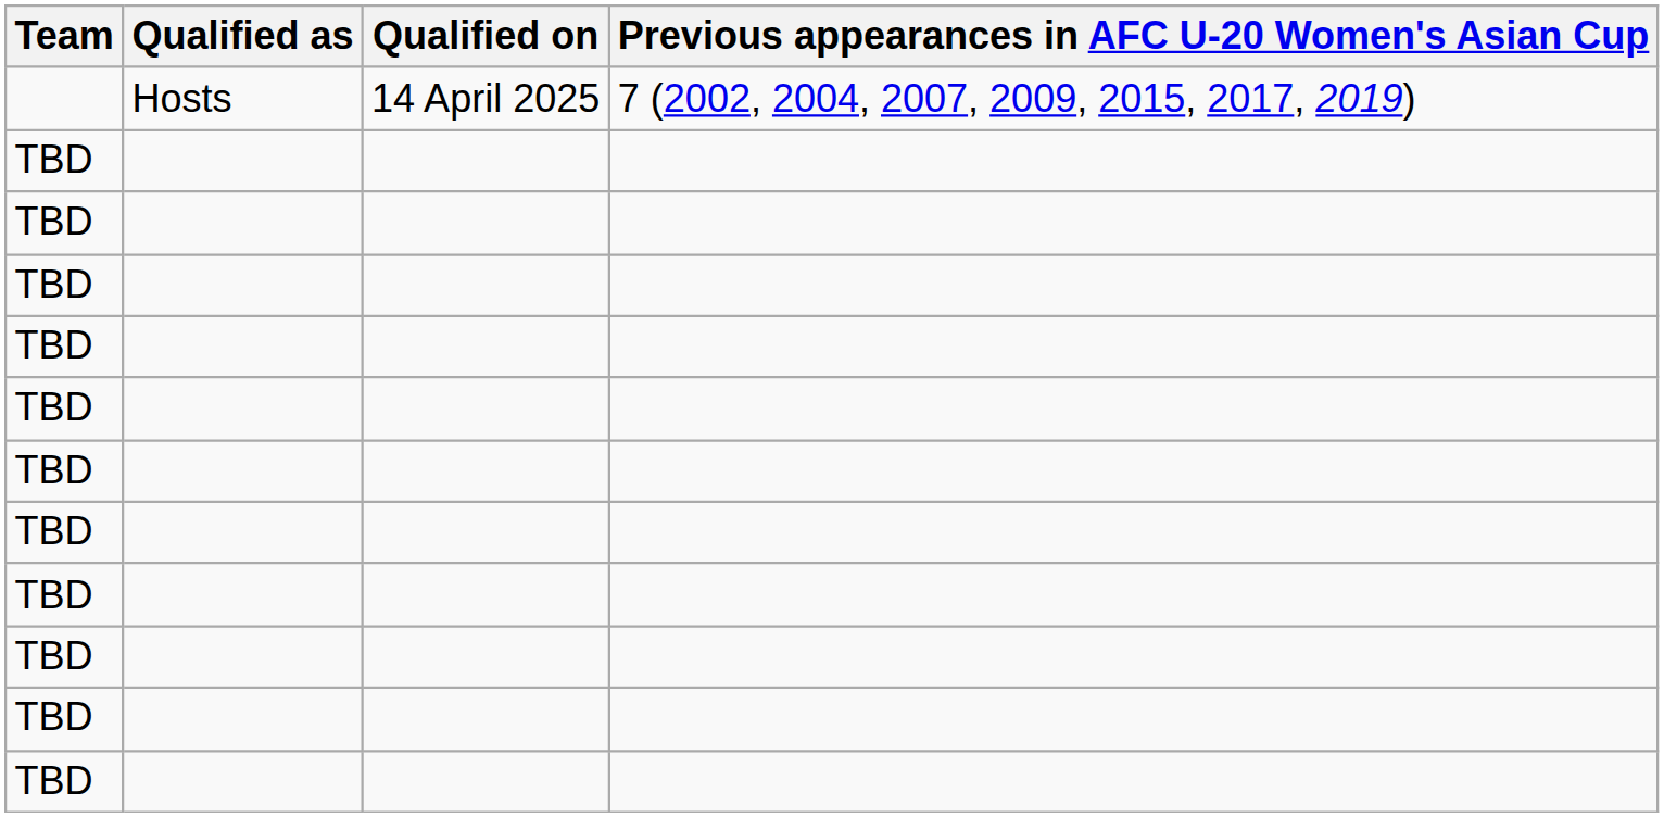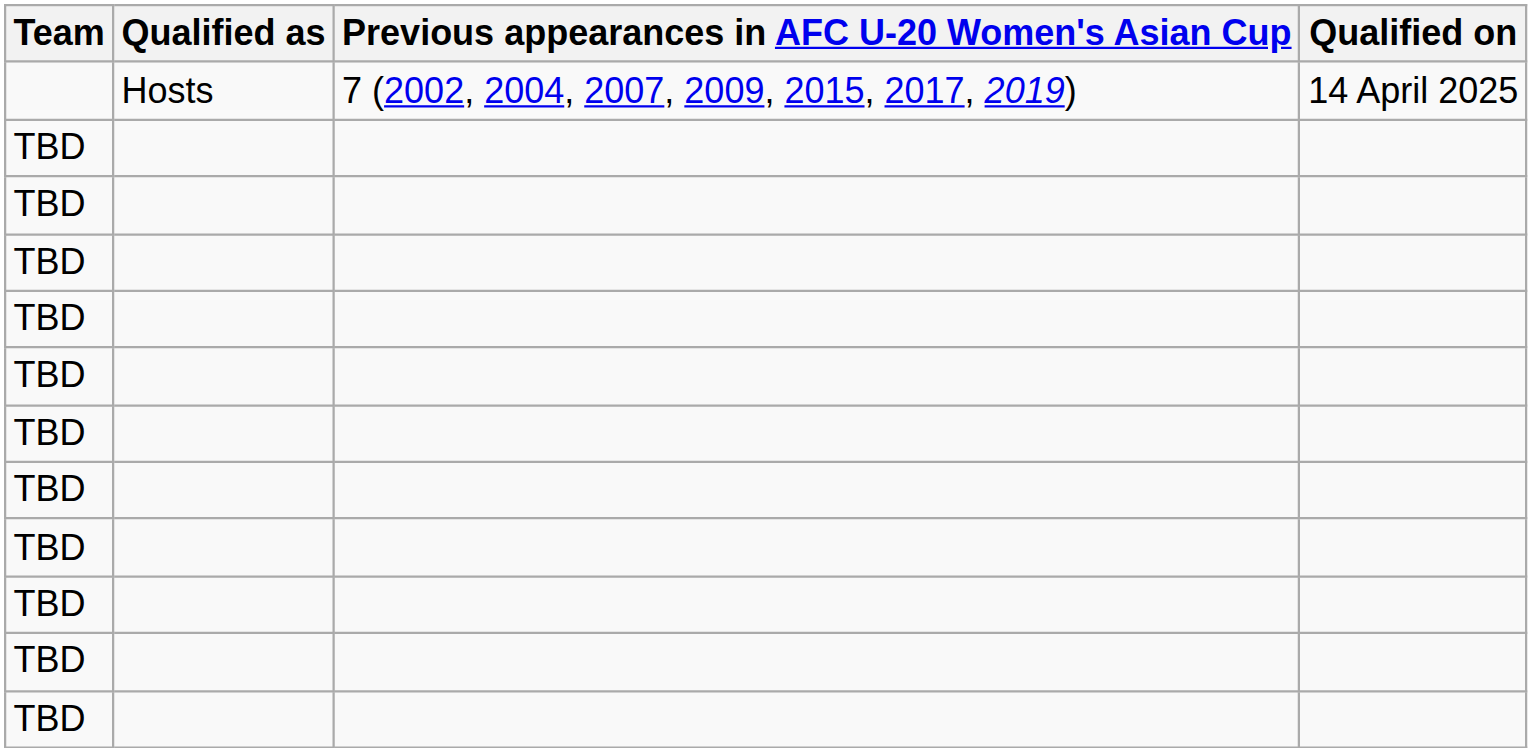columns swapped: Qualified on <-> Previous appearances in AFC U-20 Women's Asian Cup
